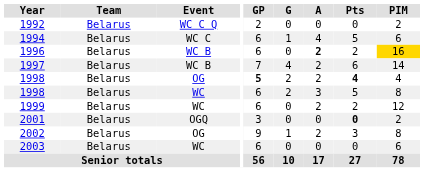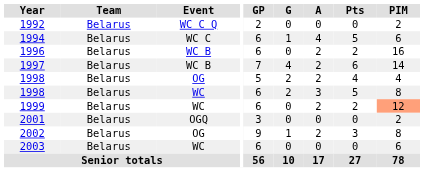1996 | A: bold -> normal
1996 | PIM: gold background -> no background
1998 / OG | GP: bold -> normal
1998 / OG | Pts: bold -> normal
1999 | PIM: no background -> lightsalmon background
2001 | Pts: bold -> normal
